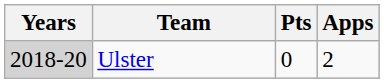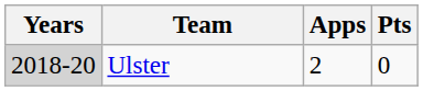columns swapped: Apps <-> Pts
